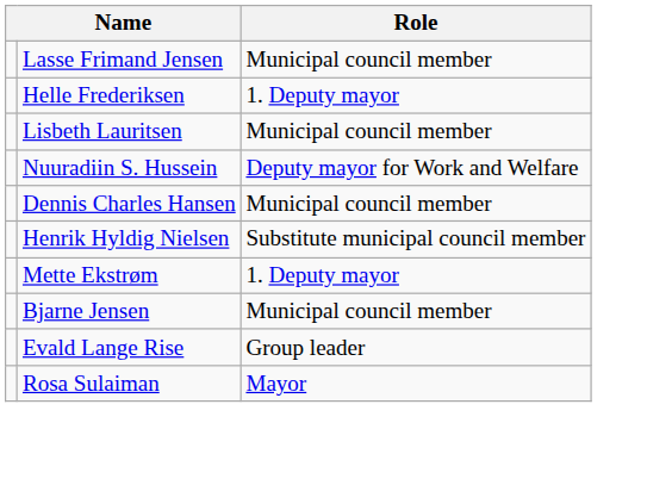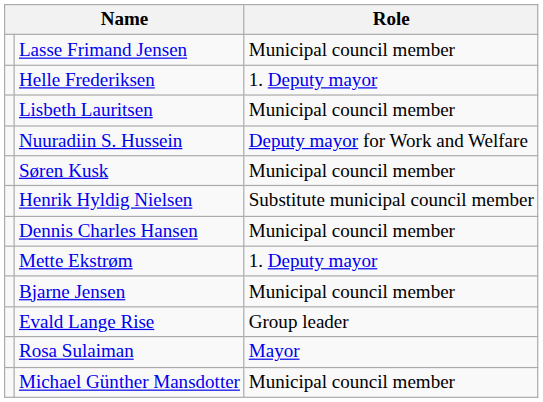+ row: Søren Kusk | Municipal council member
rows swapped: Henrik Hyldig Nielsen <-> Dennis Charles Hansen
+ row: Michael Günther Mansdotter | Municipal council member
